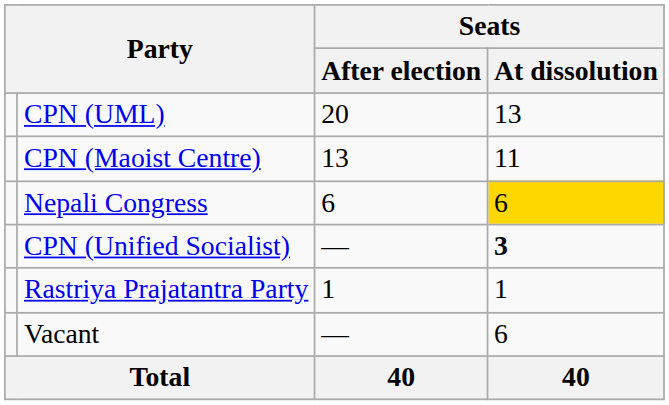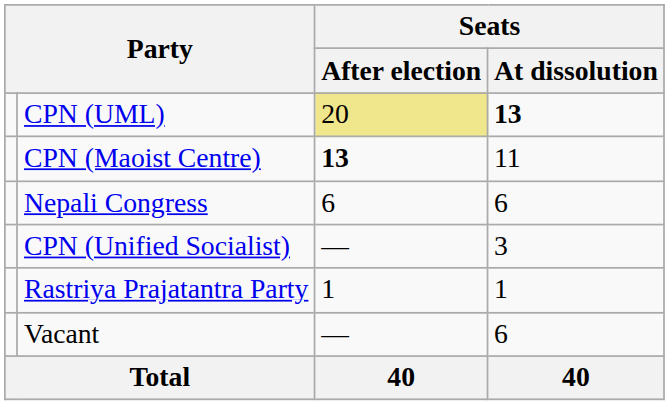CPN (UML) | Seats / After election: no background -> khaki background
CPN (UML) | Seats / At dissolution: normal -> bold
CPN (Maoist Centre) | Seats / After election: normal -> bold
Nepali Congress | Seats / At dissolution: gold background -> no background
CPN (Unified Socialist) | Seats / At dissolution: bold -> normal
